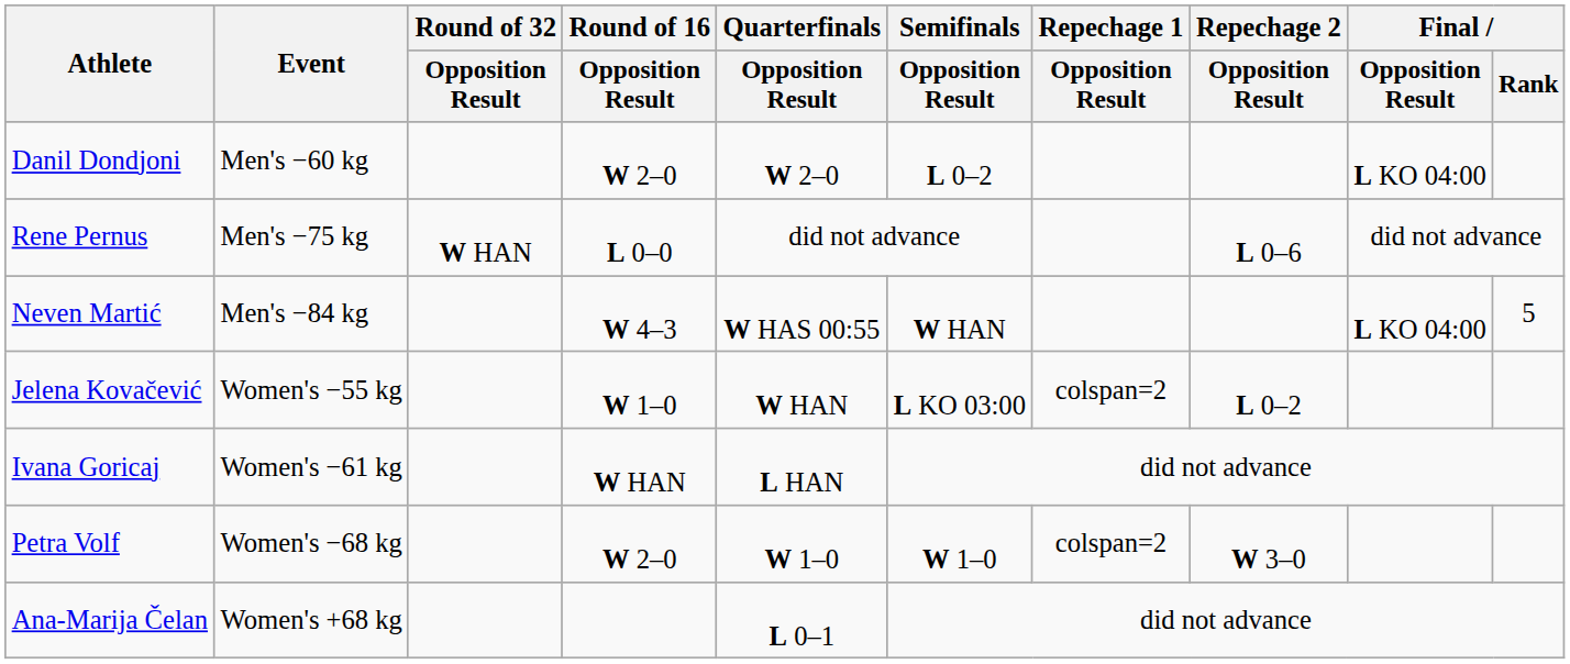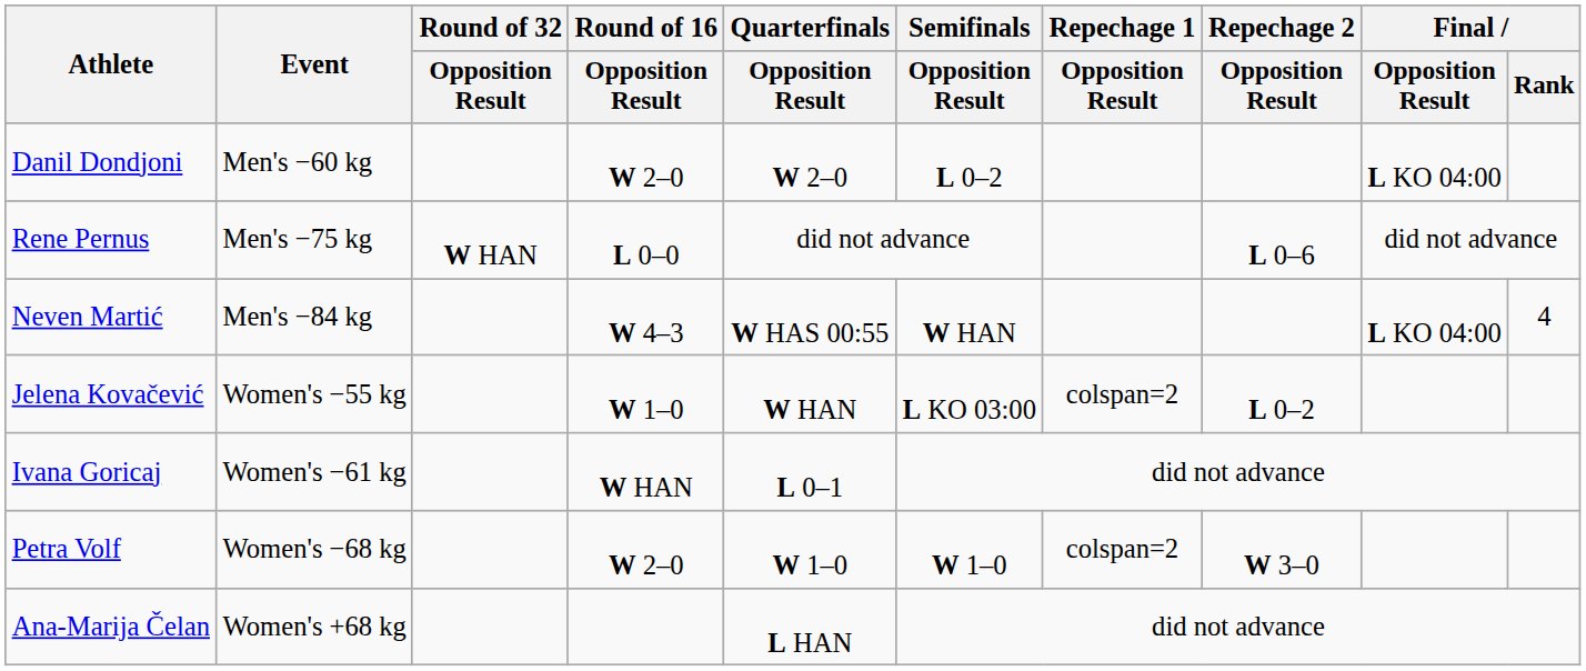Neven Martić | Final / Rank: 5 -> 4
Ivana Goricaj | Quarterfinals / Opposition Result: L HAN -> L 0–1
Ana-Marija Čelan | Quarterfinals / Opposition Result: L 0–1 -> L HAN
